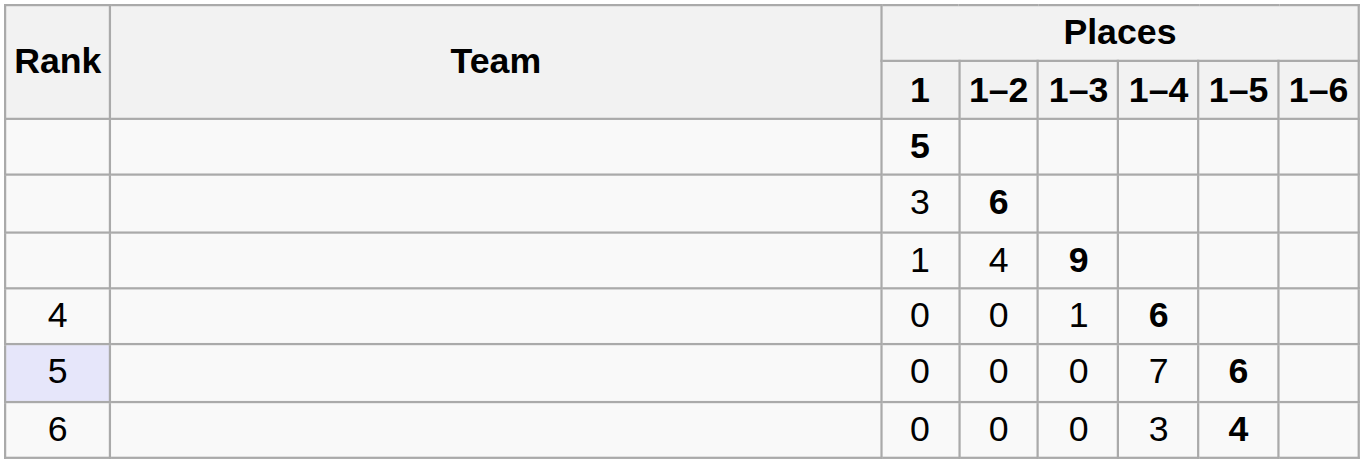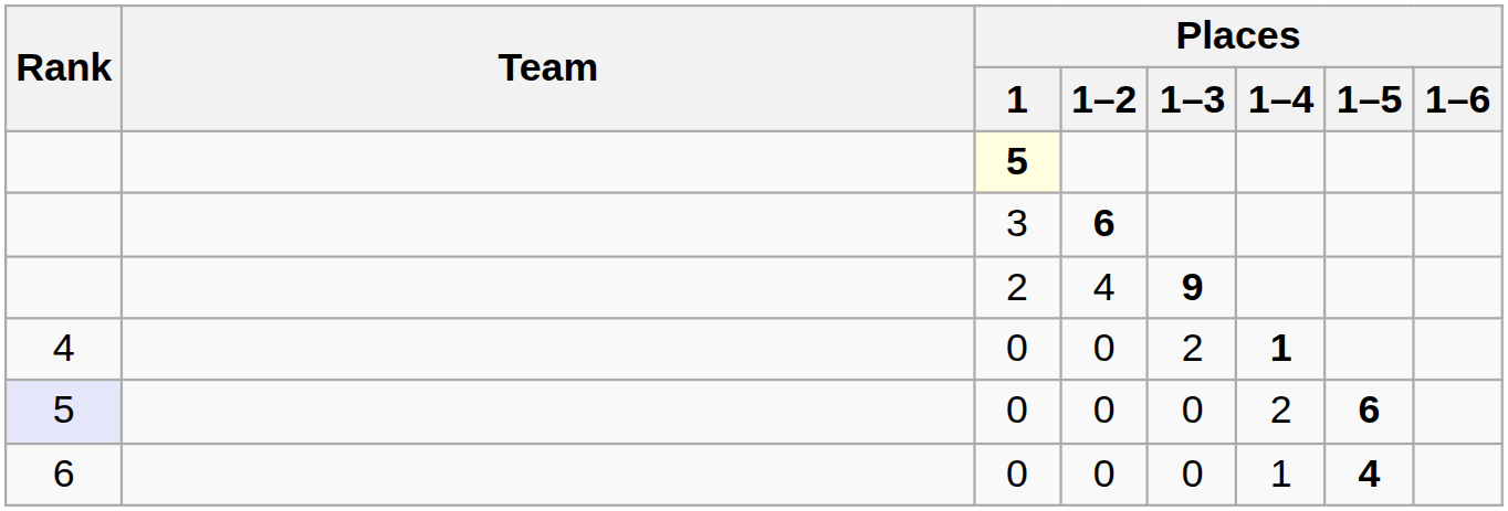row 3 | Places / 1: no background -> lightyellow background
row 5 | Places / 1: 1 -> 2
row 6 | Places / 1–3: 1 -> 2
row 6 | Places / 1–4: 6 -> 1
row 7 | Places / 1–4: 7 -> 2
row 8 | Places / 1–4: 3 -> 1
